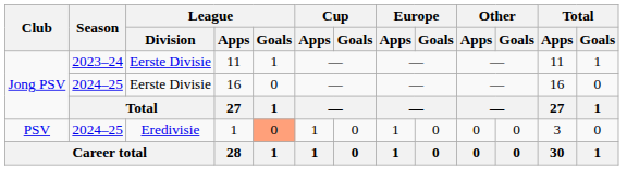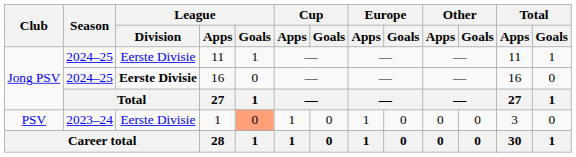row 3 | Season: 2023–24 -> 2024–25
row 4 | League / Division: normal -> bold
row 6 | Season: 2024–25 -> 2023–24
row 6 | League / Division: Eredivisie -> Eerste Divisie
